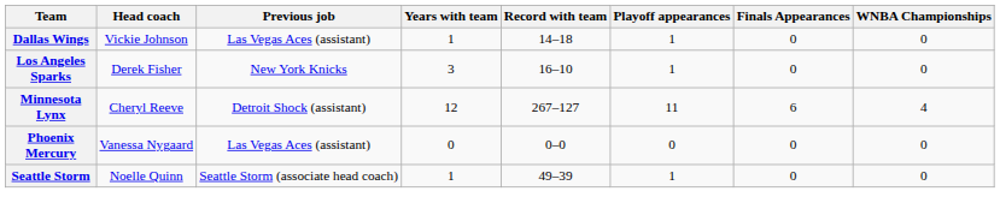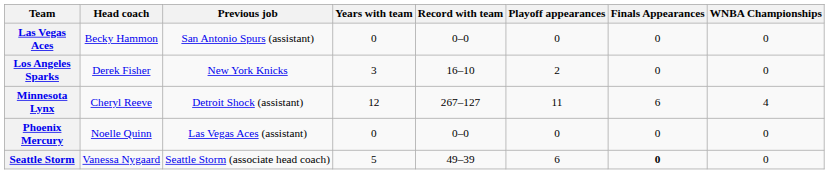- row: Dallas Wings | Vickie Johnson | Las Vegas Aces (assistant) | 1 | 14–18 | 1 | 0 | 0
+ row: Las Vegas Aces | Becky Hammon | San Antonio Spurs (assistant) | 0 | 0–0 | 0 | 0 | 0
Los Angeles Sparks | Playoff appearances: 1 -> 2
Phoenix Mercury | Head coach: Vanessa Nygaard -> Noelle Quinn
Seattle Storm | Head coach: Noelle Quinn -> Vanessa Nygaard
Seattle Storm | Years with team: 1 -> 5
Seattle Storm | Playoff appearances: 1 -> 6
Seattle Storm | Finals Appearances: normal -> bold
